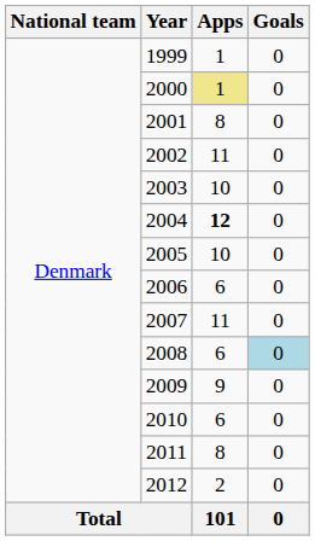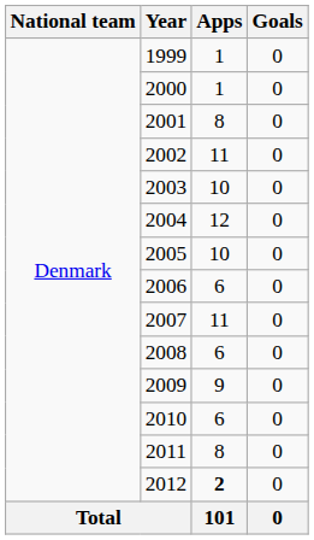2000 | Apps: khaki background -> no background
2004 | Apps: bold -> normal
2008 | Goals: lightblue background -> no background
2012 | Apps: normal -> bold
